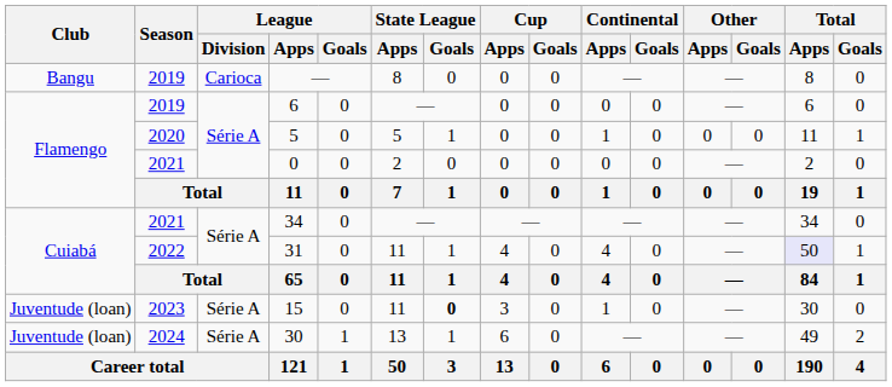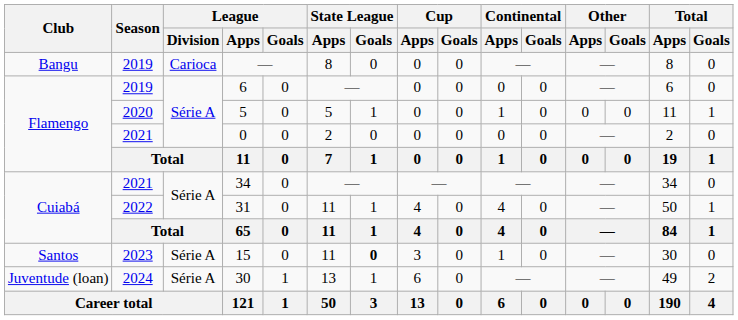31 | Total / Apps: lavender background -> no background
15 | Club: Juventude (loan) -> Santos
